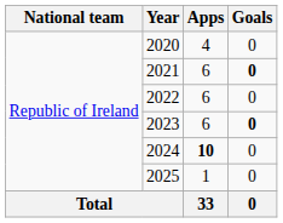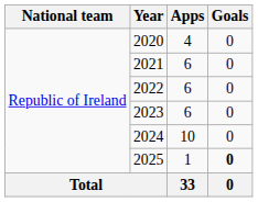2021 | Goals: bold -> normal
2023 | Goals: bold -> normal
2024 | Apps: bold -> normal
2025 | Goals: normal -> bold
